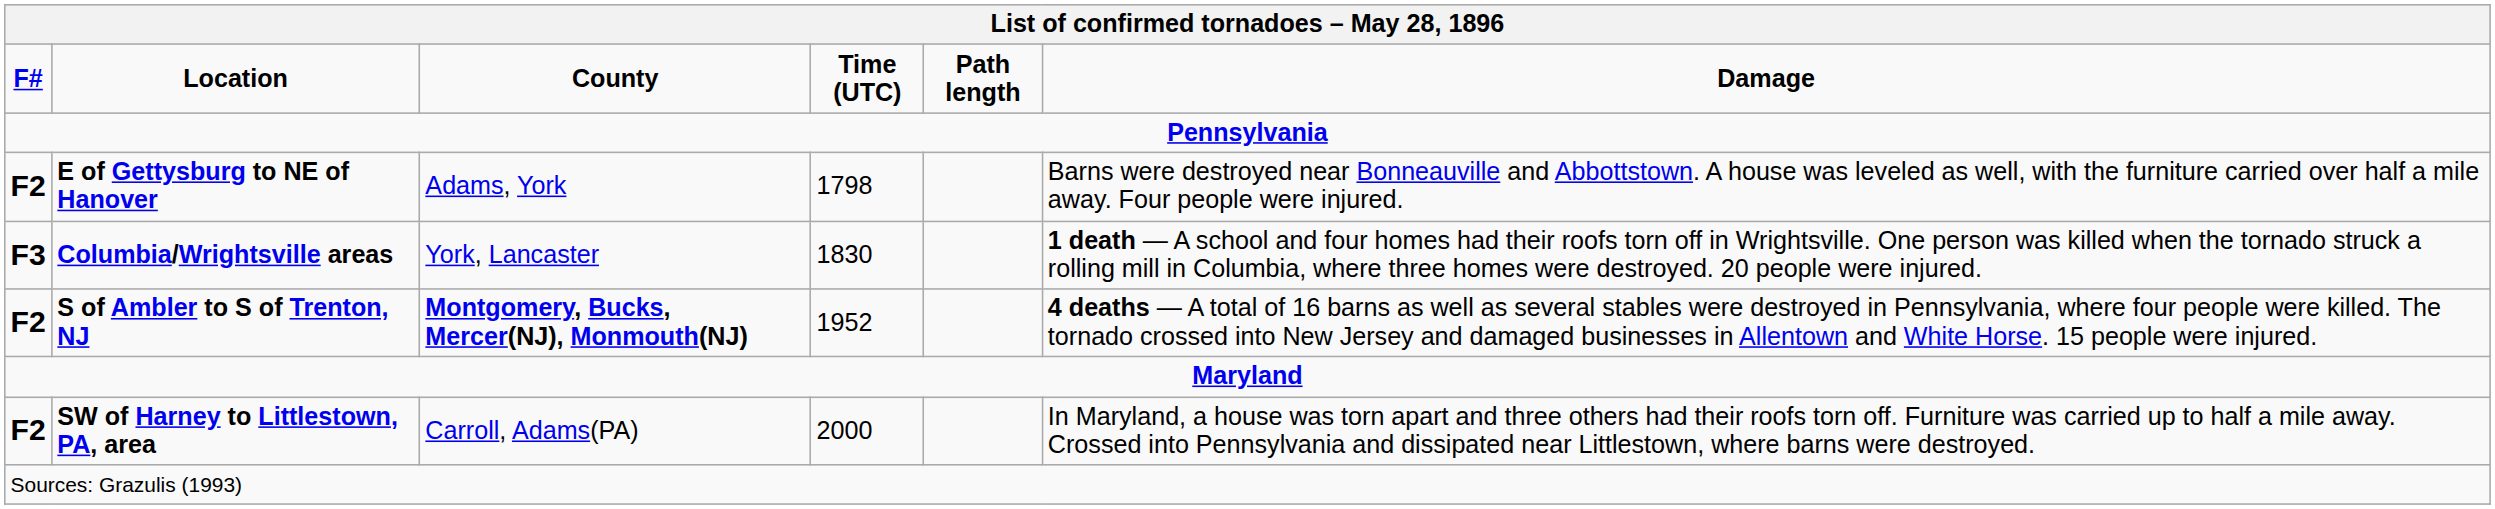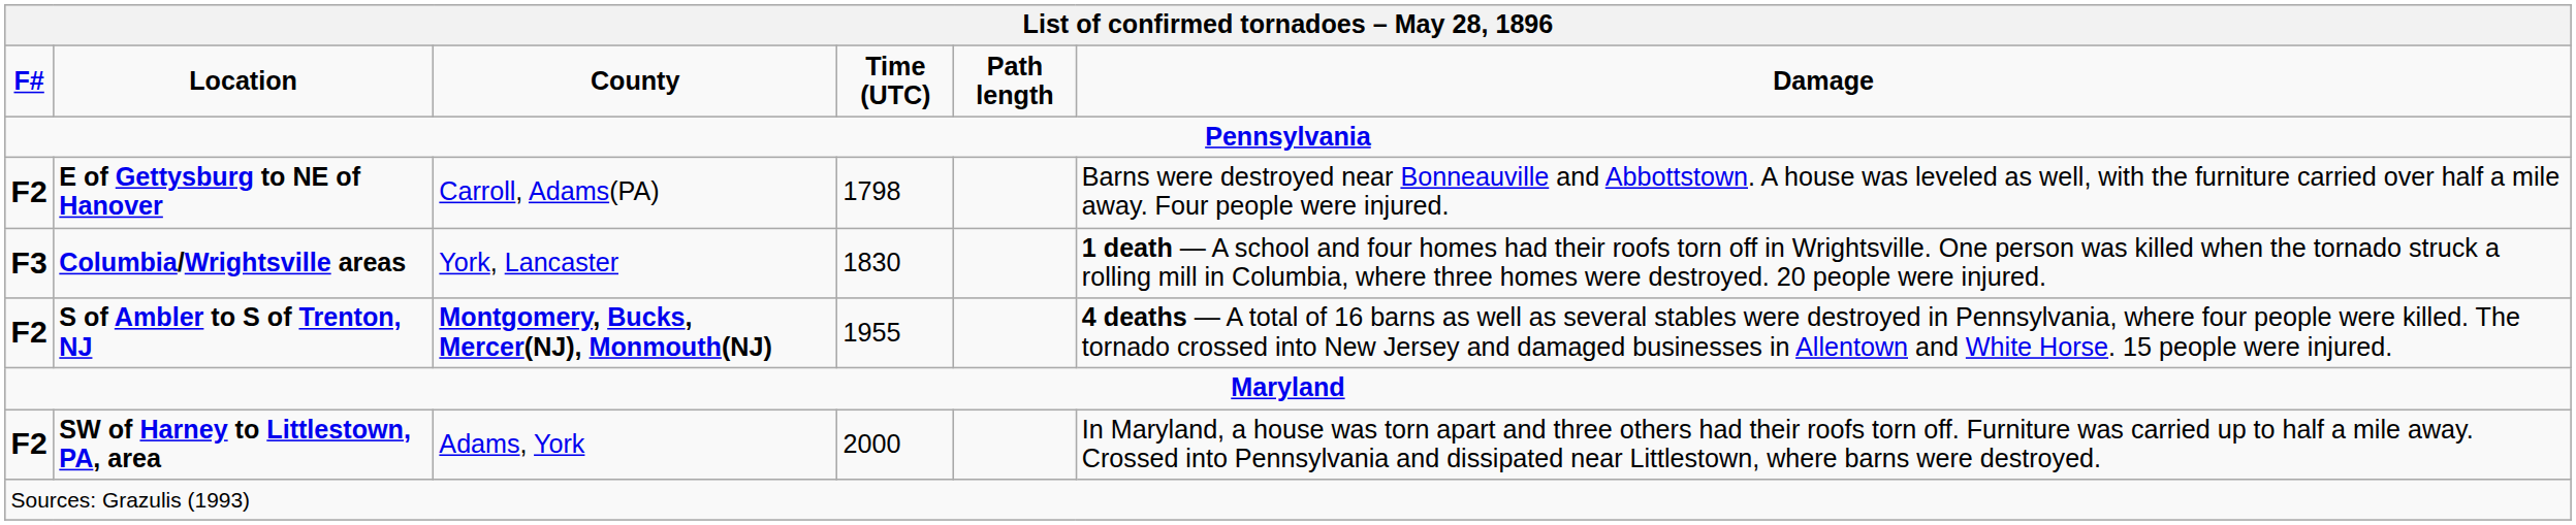E of Gettysburg to NE of Hanover | List of confirmed tornadoes – May 28, 1896 / County: Adams, York -> Carroll, Adams(PA)
S of Ambler to S of Trenton, NJ | List of confirmed tornadoes – May 28, 1896 / Time (UTC): 1952 -> 1955
SW of Harney to Littlestown, PA, area | List of confirmed tornadoes – May 28, 1896 / County: Carroll, Adams(PA) -> Adams, York
